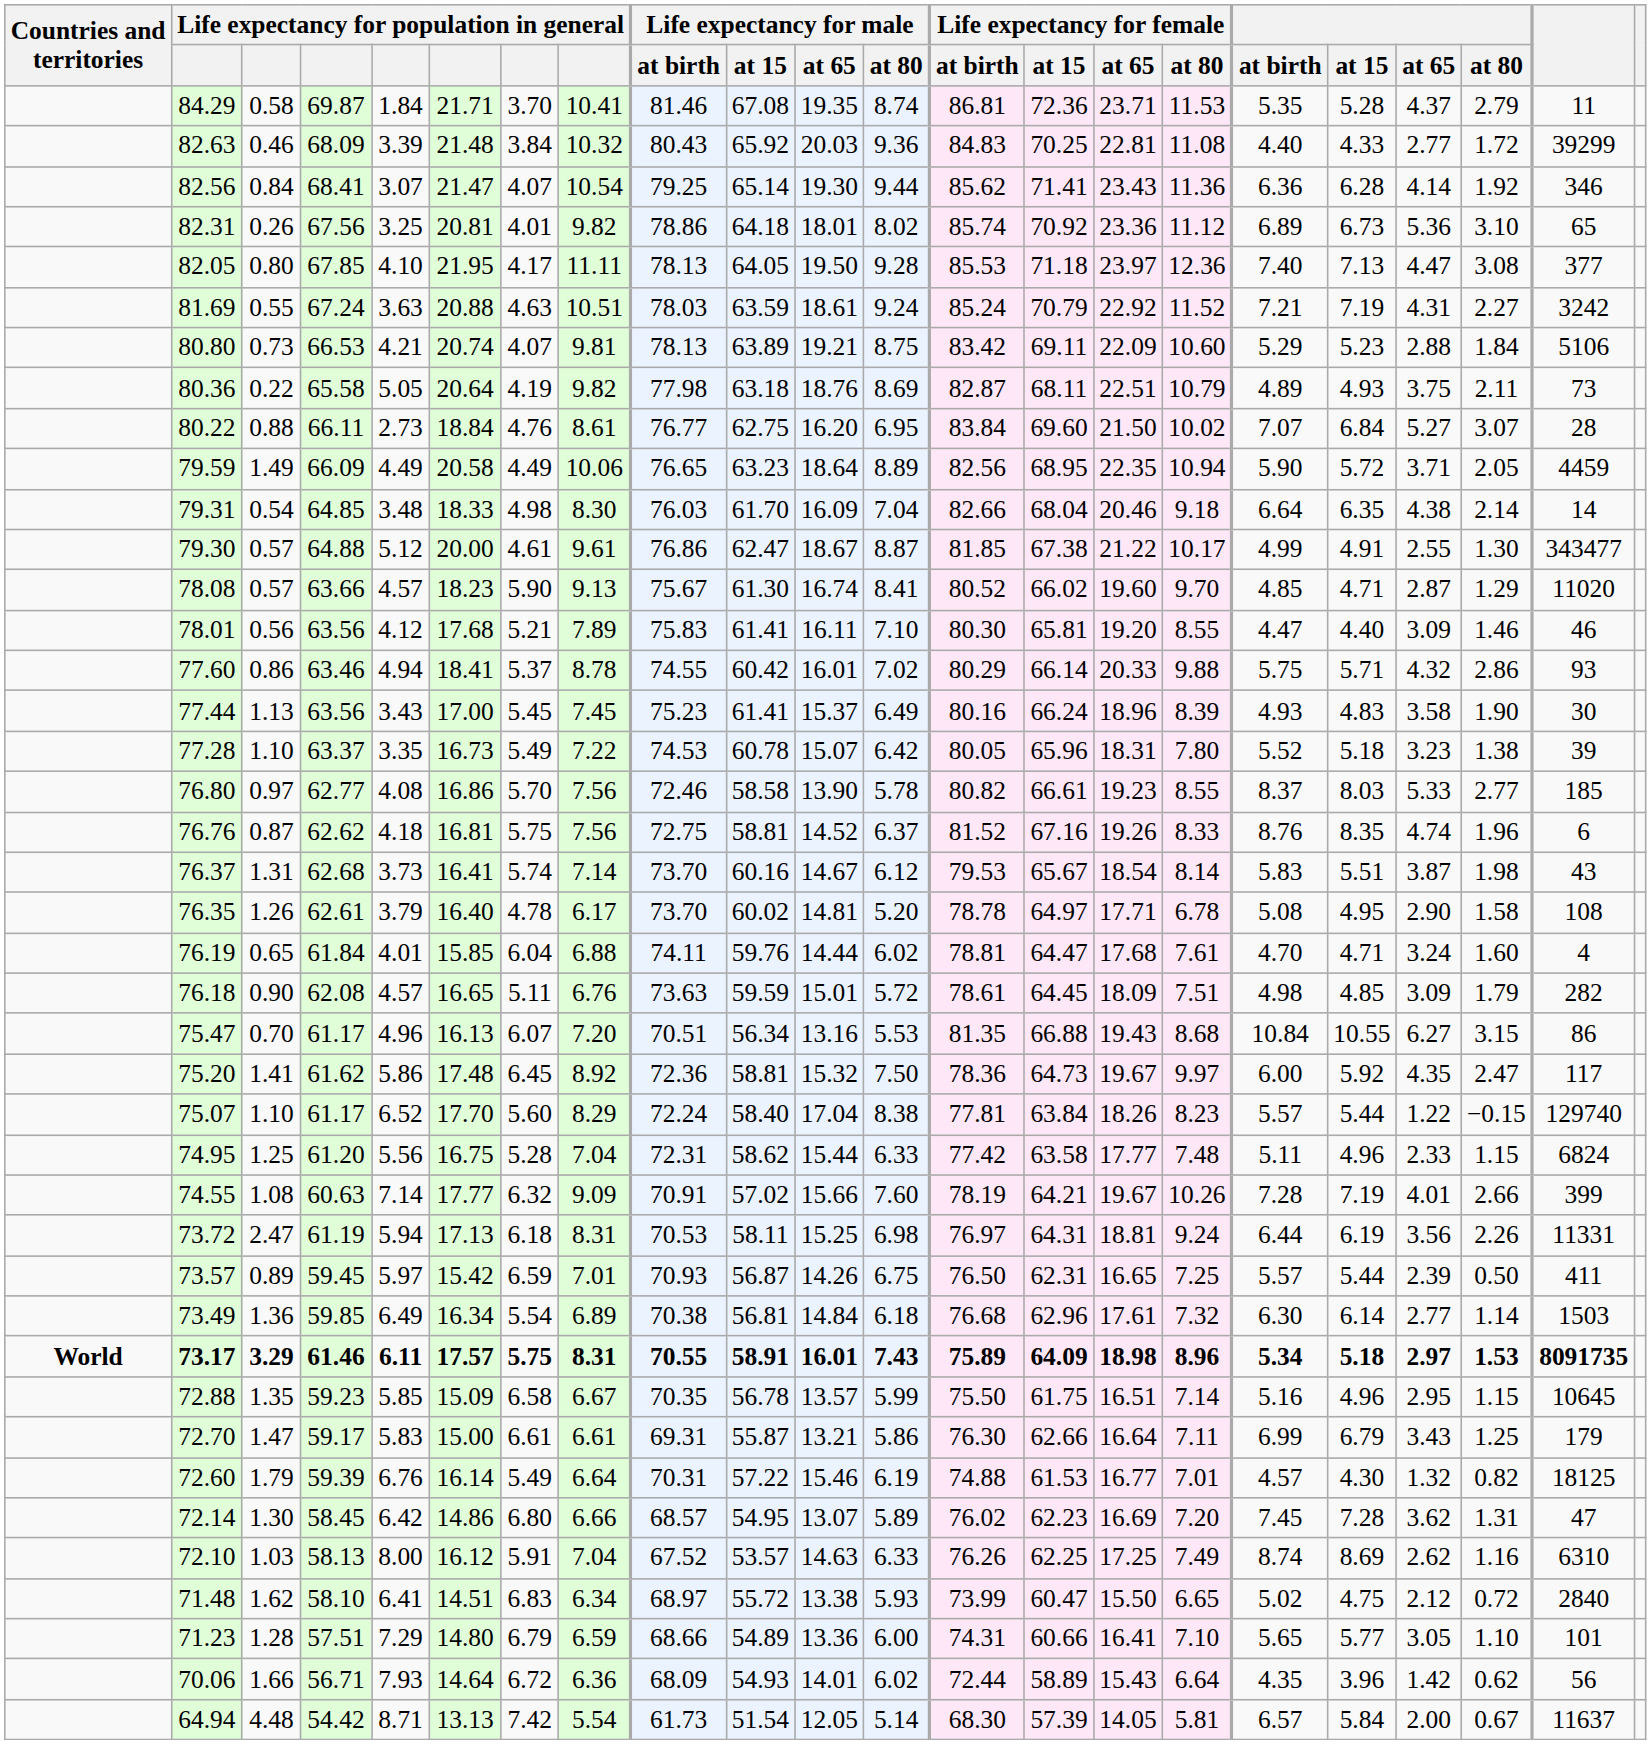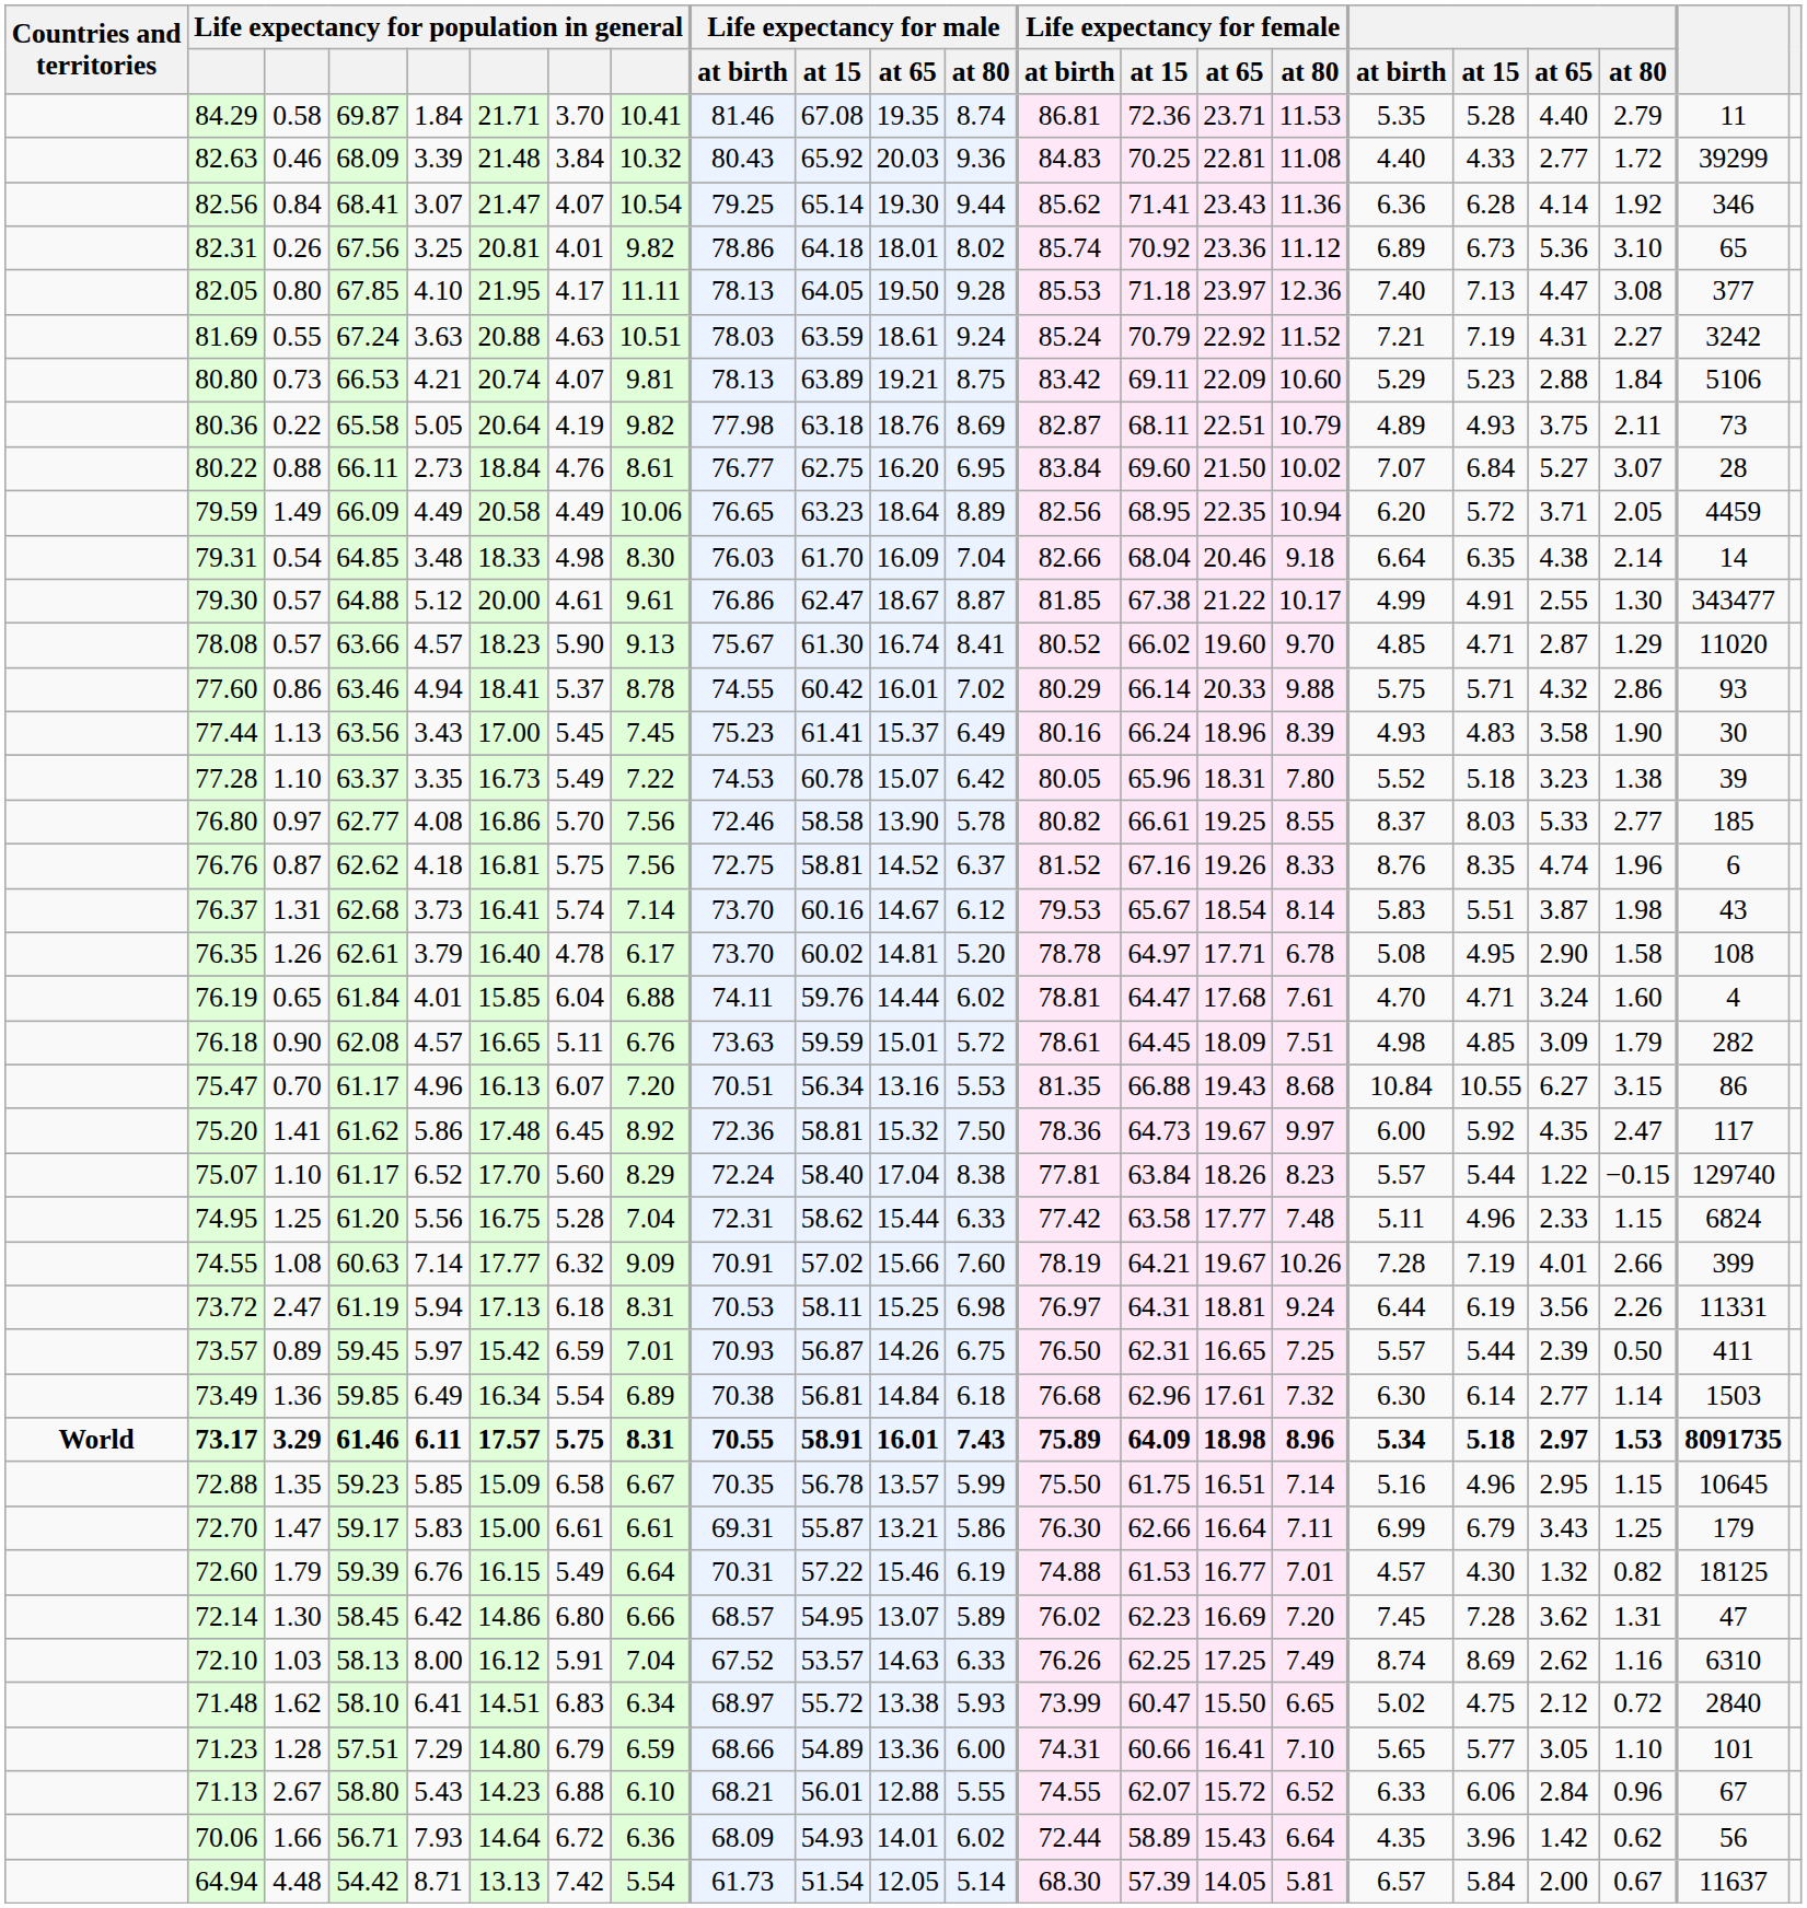84.29 | at 65: 4.37 -> 4.40
79.59 | at birth: 5.90 -> 6.20
- row: 78.01 | 0.56 | 63.56 | 4.12 | 17.68 | 5.21 | 7.89 | 75.83 | 61.41 | 16.11 | 7.10 | 80.30 | 65.81 | 19.20 | 8.55 | 4.47 | 4.40 | 3.09 | 1.46 | 46
76.80 | Life expectancy for female / at 65: 19.23 -> 19.25
72.60 | column 6: 16.14 -> 16.15
+ row: 71.13 | 2.67 | 58.80 | 5.43 | 14.23 | 6.88 | 6.10 | 68.21 | 56.01 | 12.88 | 5.55 | 74.55 | 62.07 | 15.72 | 6.52 | 6.33 | 6.06 | 2.84 | 0.96 | 67
